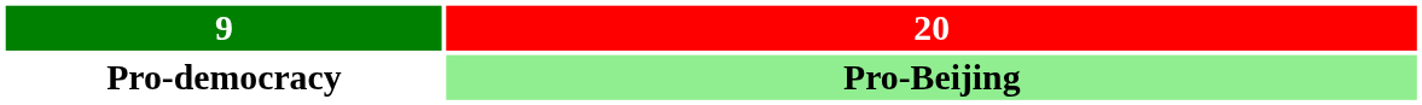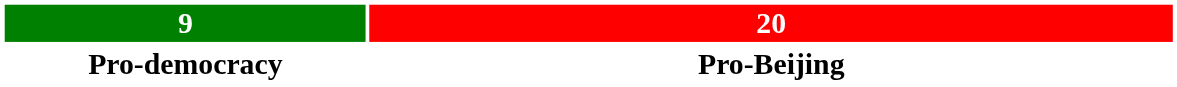Pro-democracy | 20: lightgreen background -> no background
